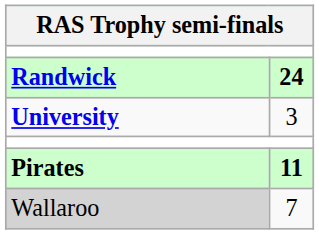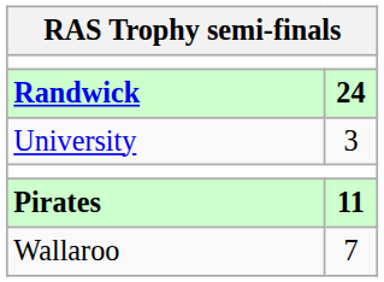University | column 1: bold -> normal
Wallaroo | column 1: lightgrey background -> no background
